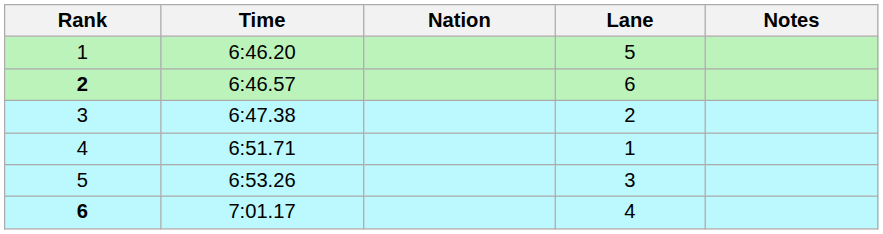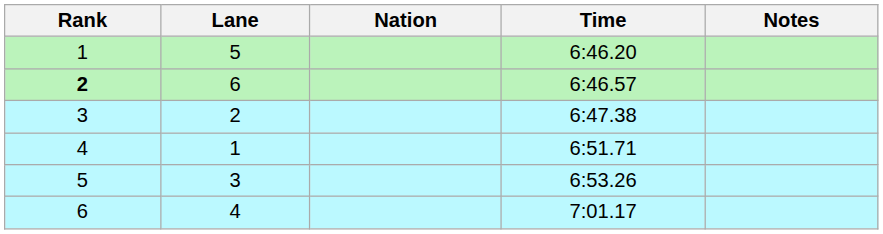columns swapped: Lane <-> Time
row 7 | Rank: bold -> normal
